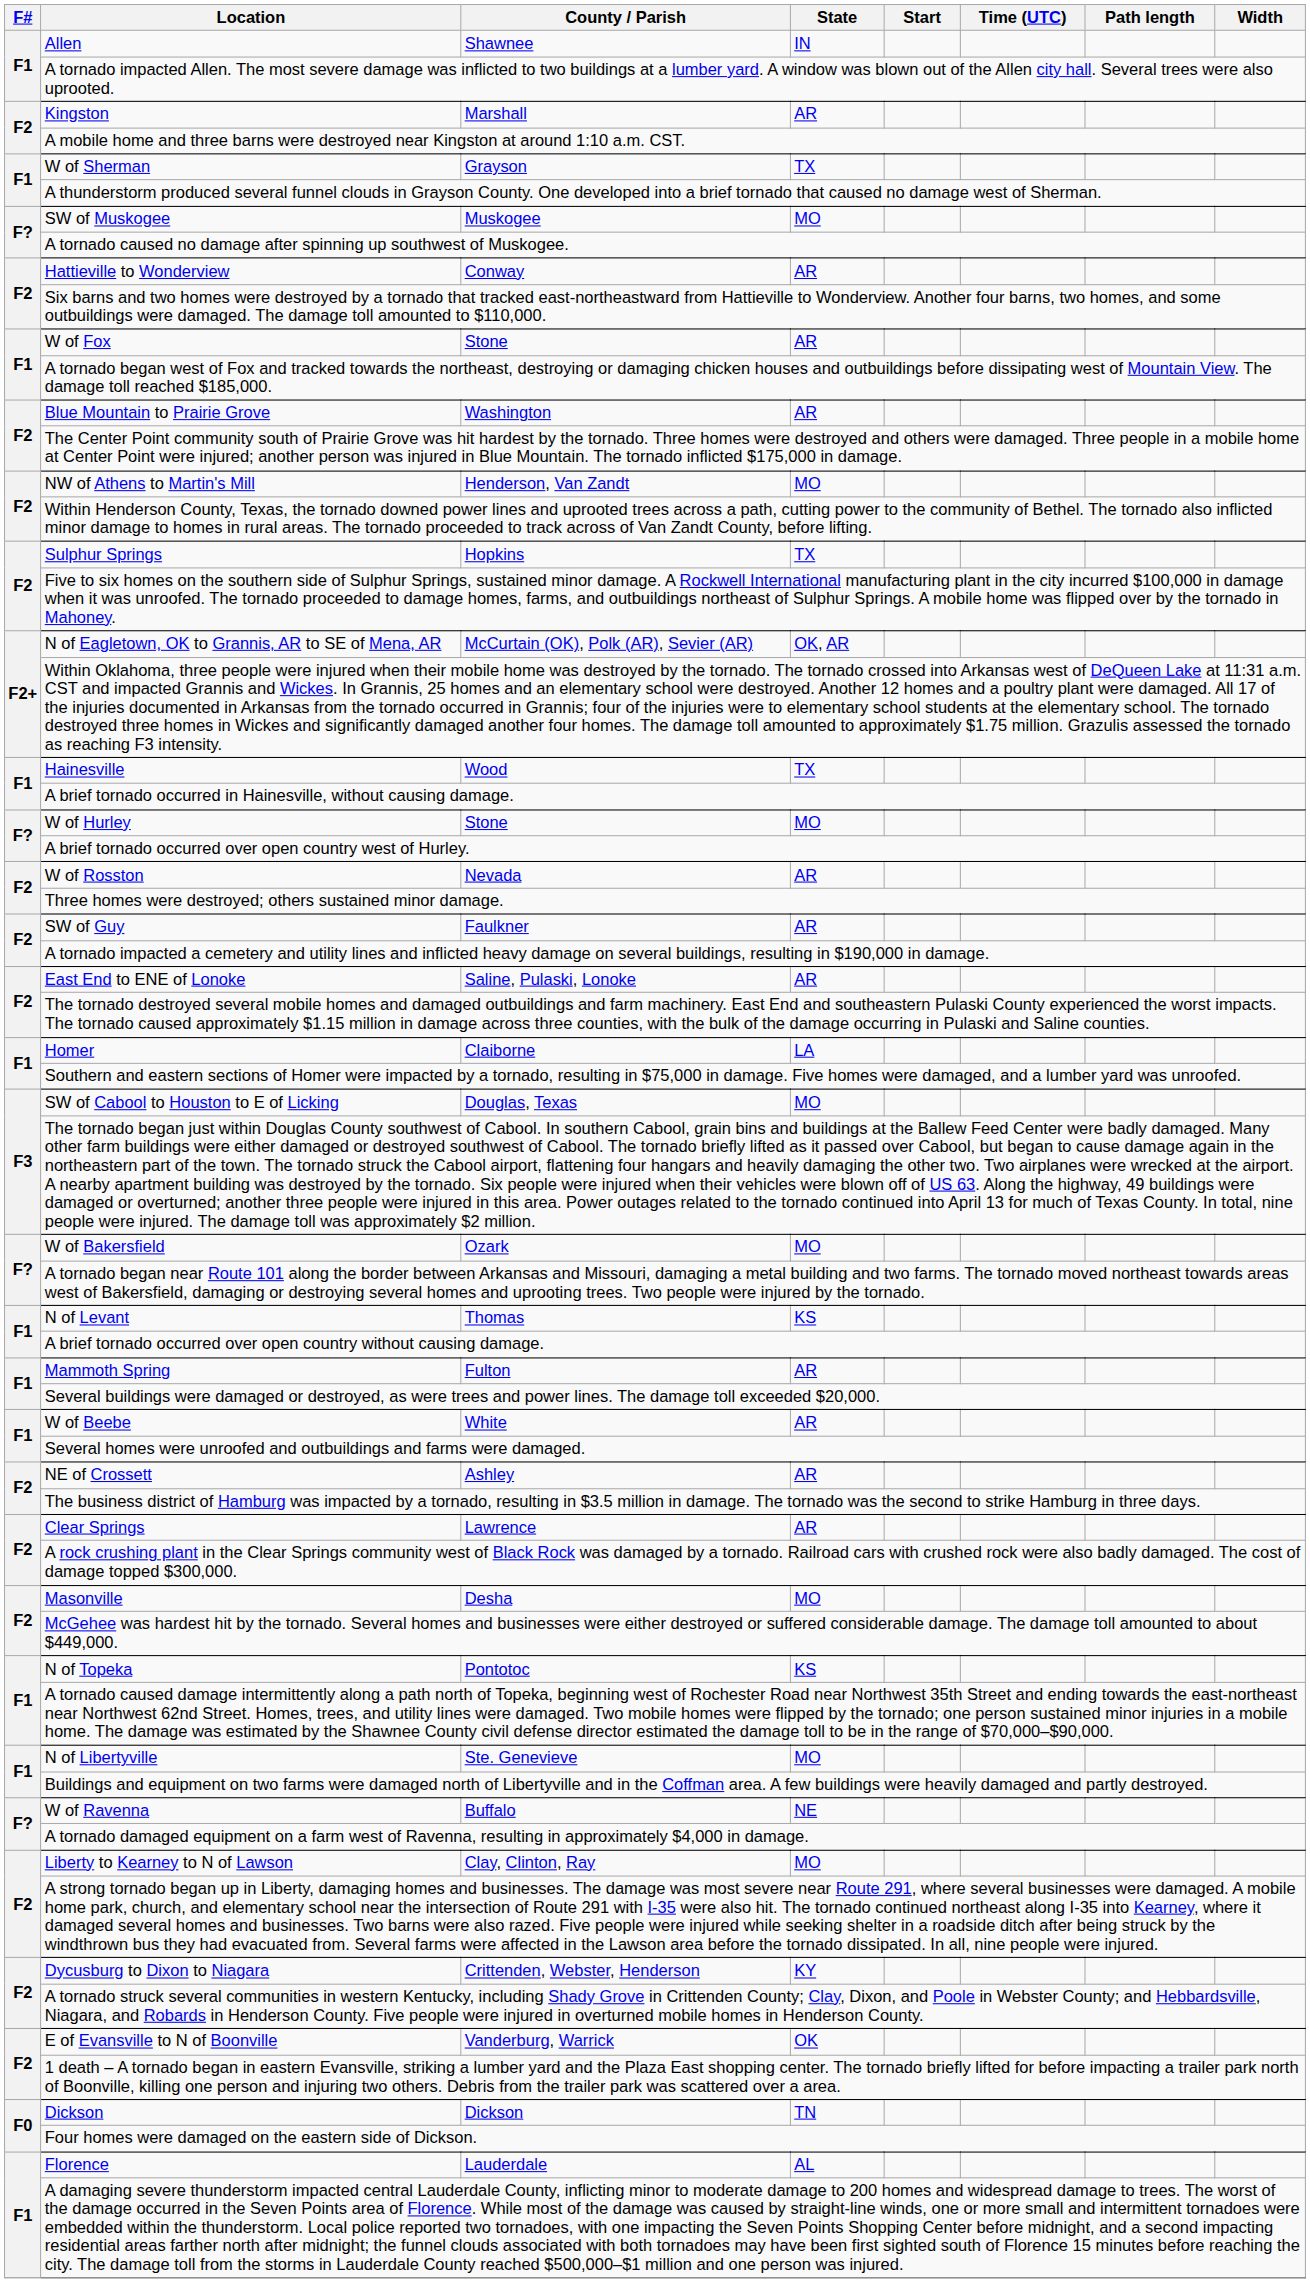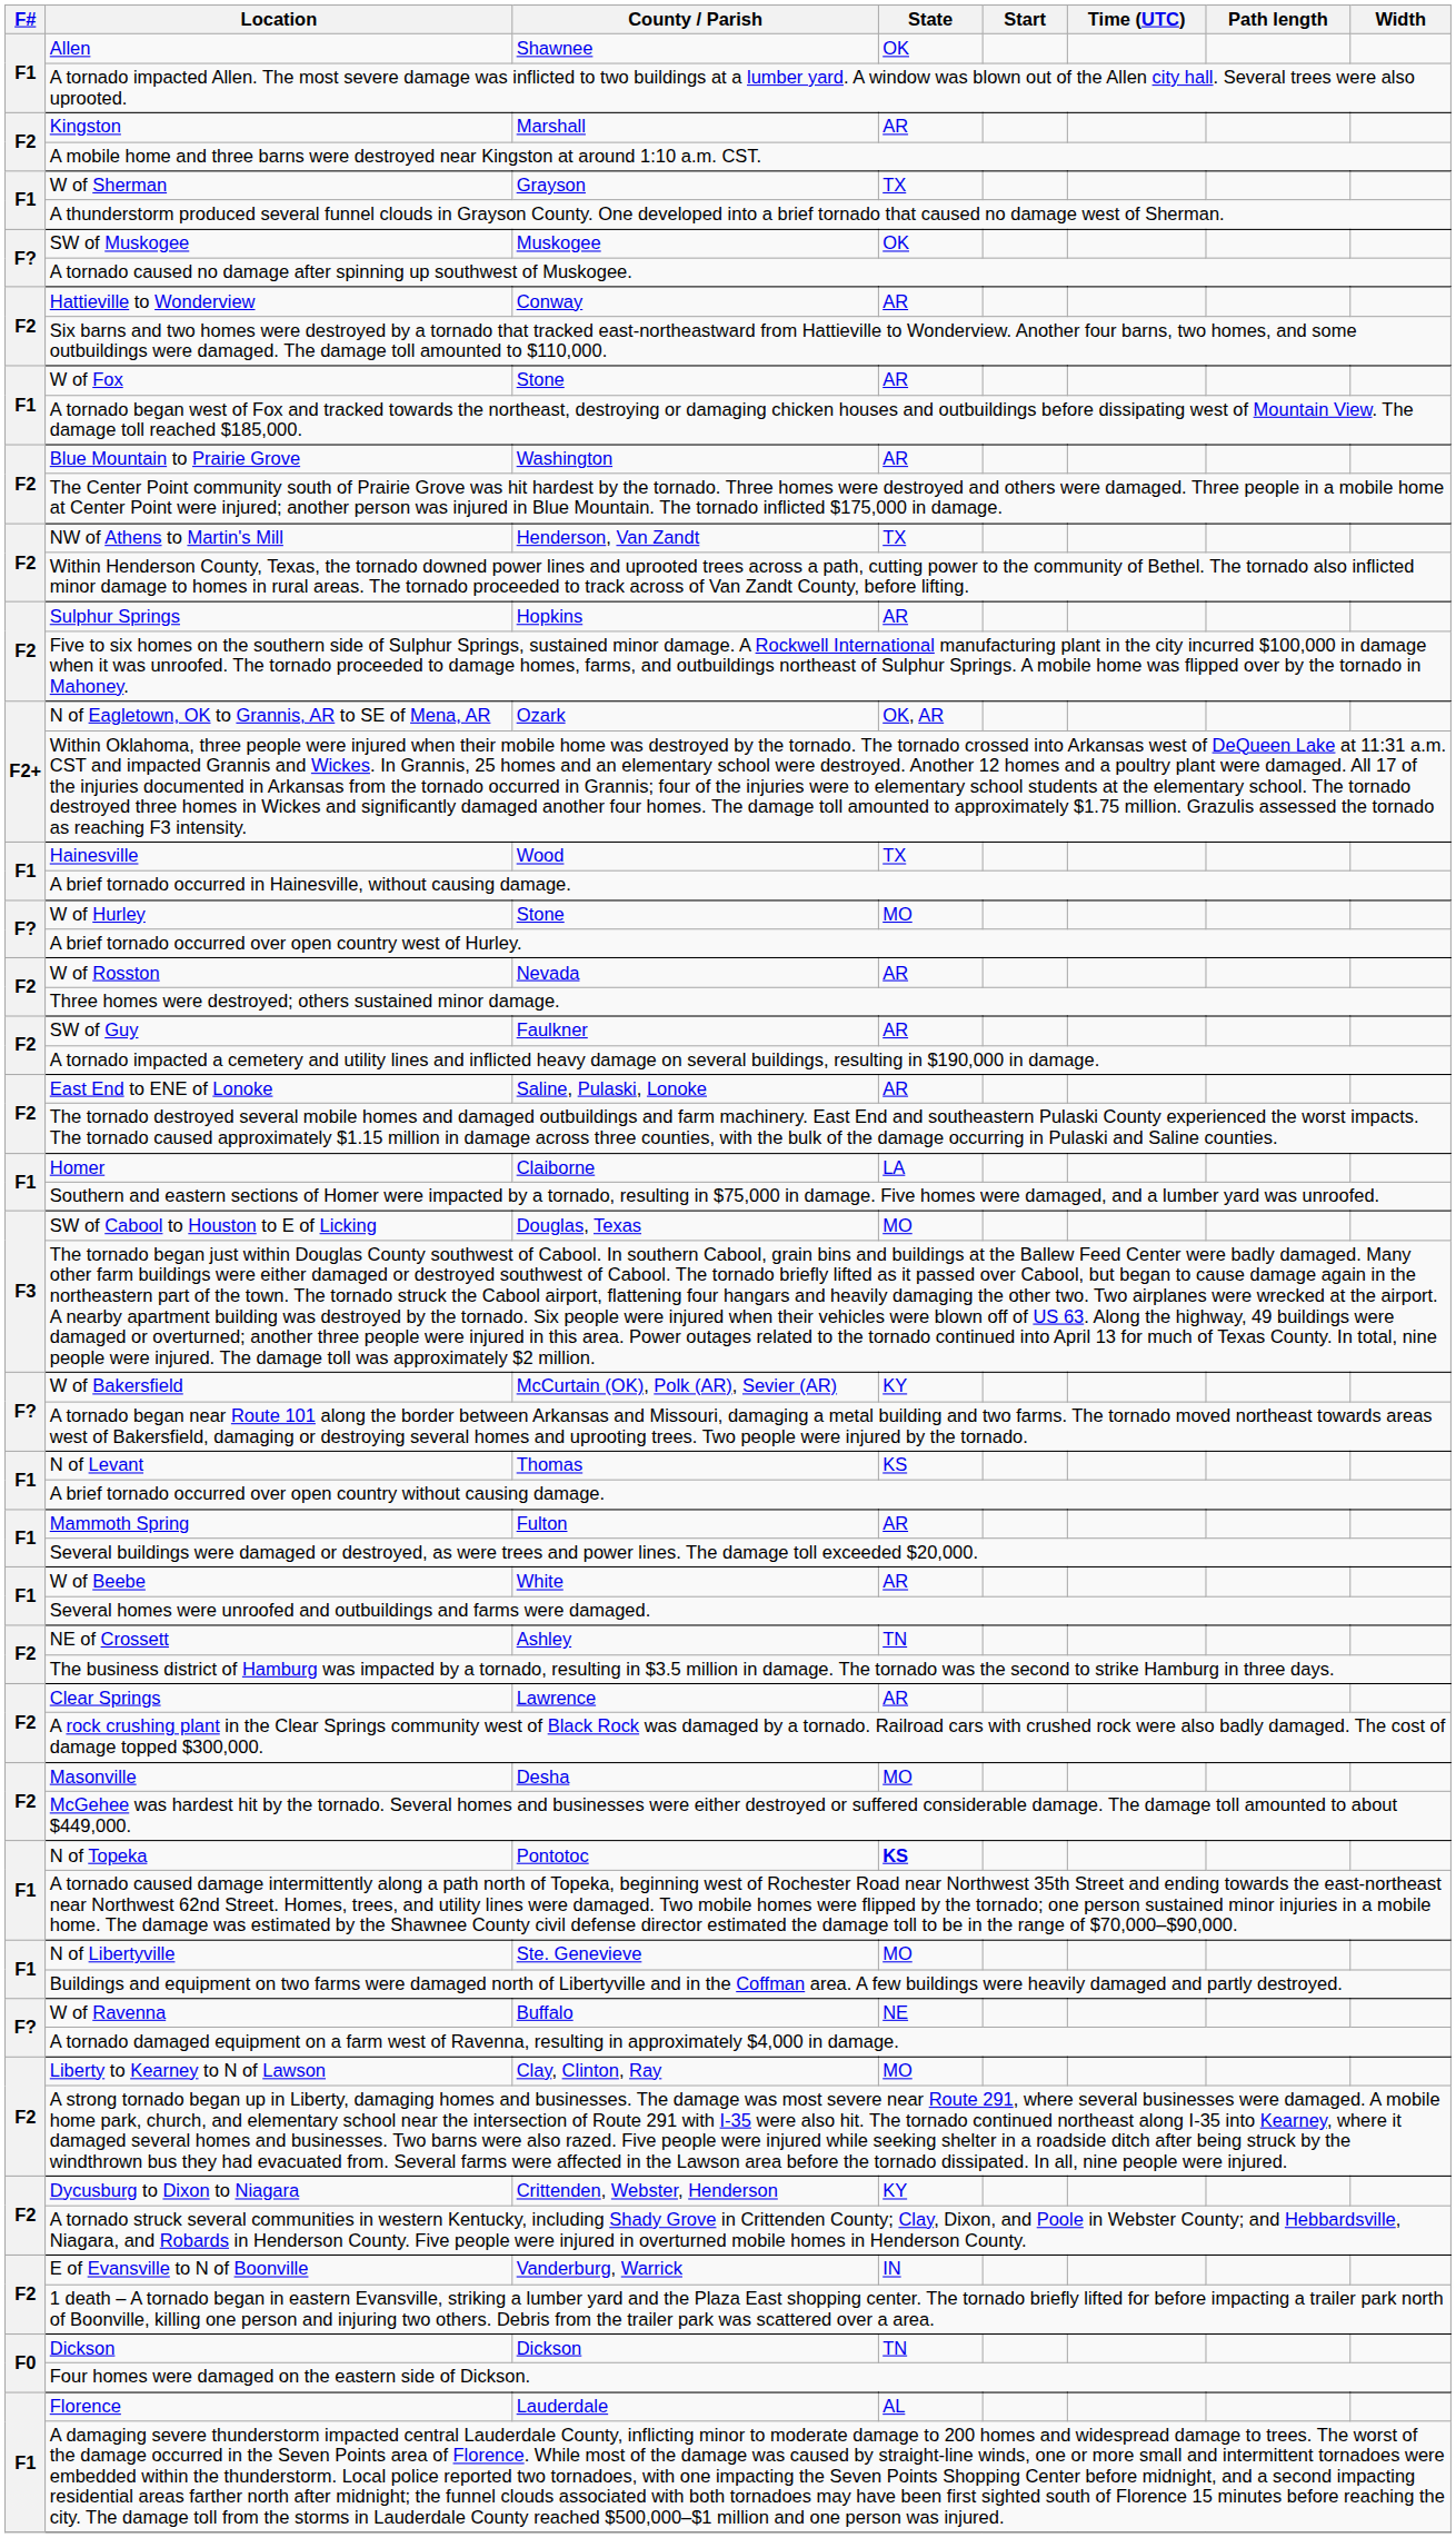Allen | State: IN -> OK
SW of Muskogee | State: MO -> OK
NW of Athens to Martin's Mill | State: MO -> TX
Sulphur Springs | State: TX -> AR
N of Eagletown, OK to Grannis, AR to SE of Mena, AR | County / Parish: McCurtain (OK), Polk (AR), Sevier (AR) -> Ozark
W of Bakersfield | County / Parish: Ozark -> McCurtain (OK), Polk (AR), Sevier (AR)
W of Bakersfield | State: MO -> KY
NE of Crossett | State: AR -> TN
N of Topeka | State: normal -> bold
E of Evansville to N of Boonville | State: OK -> IN
